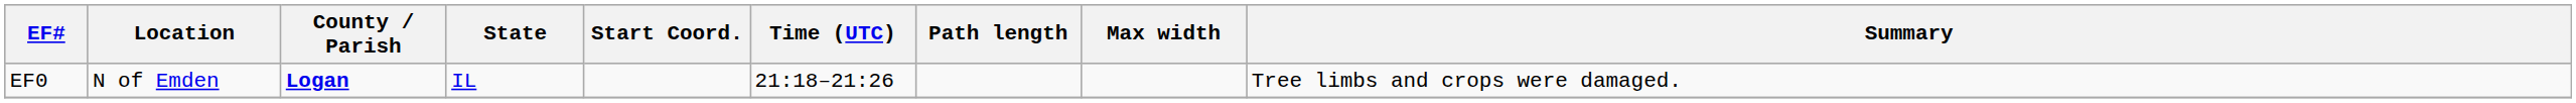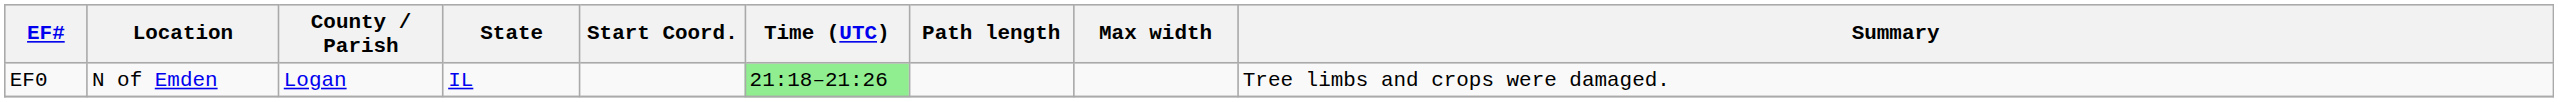EF0 | County / Parish: bold -> normal
EF0 | Time (UTC): no background -> lightgreen background
